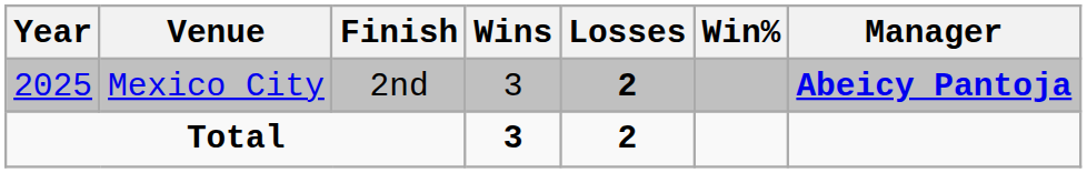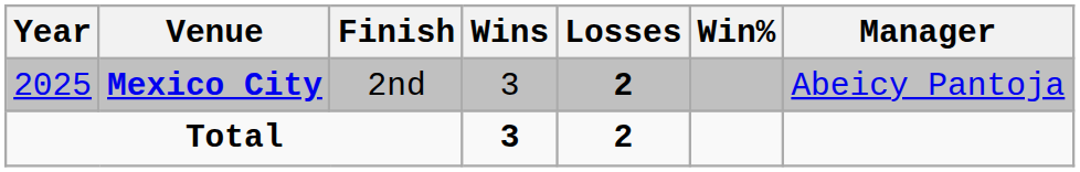2025 | Venue: normal -> bold
2025 | Manager: bold -> normal
